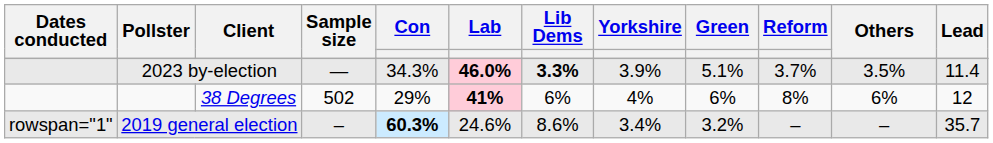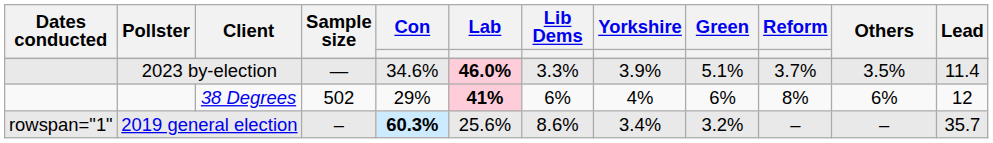2023 by-election | Con: 34.3% -> 34.6%
2023 by-election | Lib Dems: bold -> normal
2019 general election | Lab: 24.6% -> 25.6%
